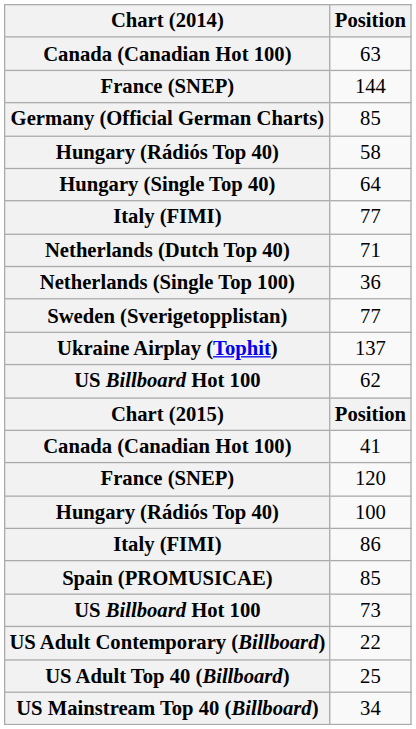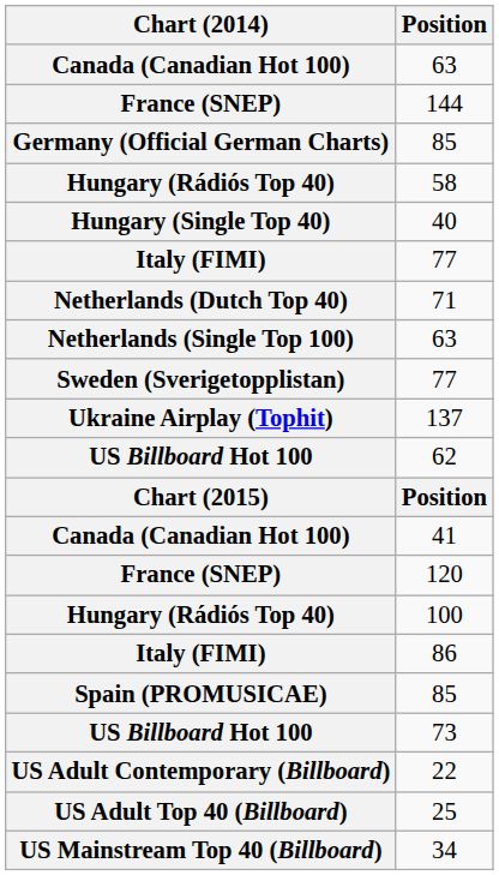row 6 | Position: 64 -> 40
row 9 | Position: 36 -> 63
